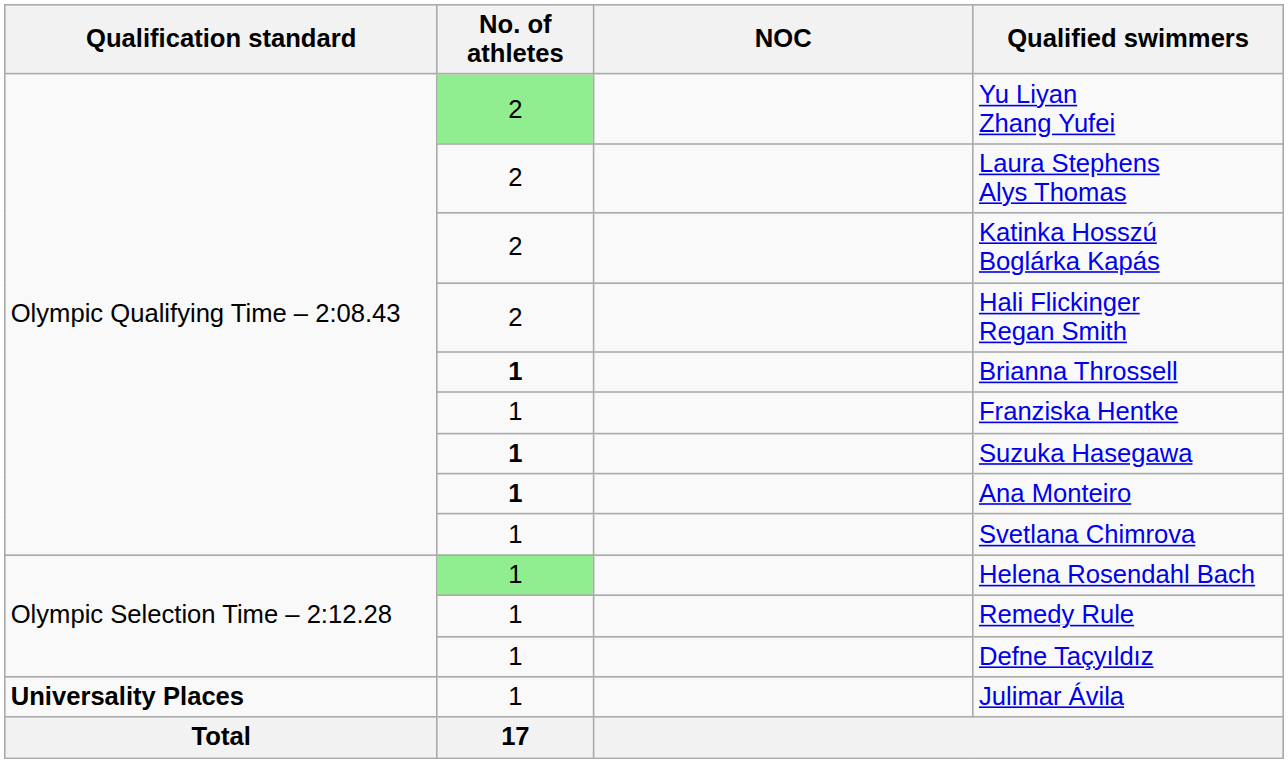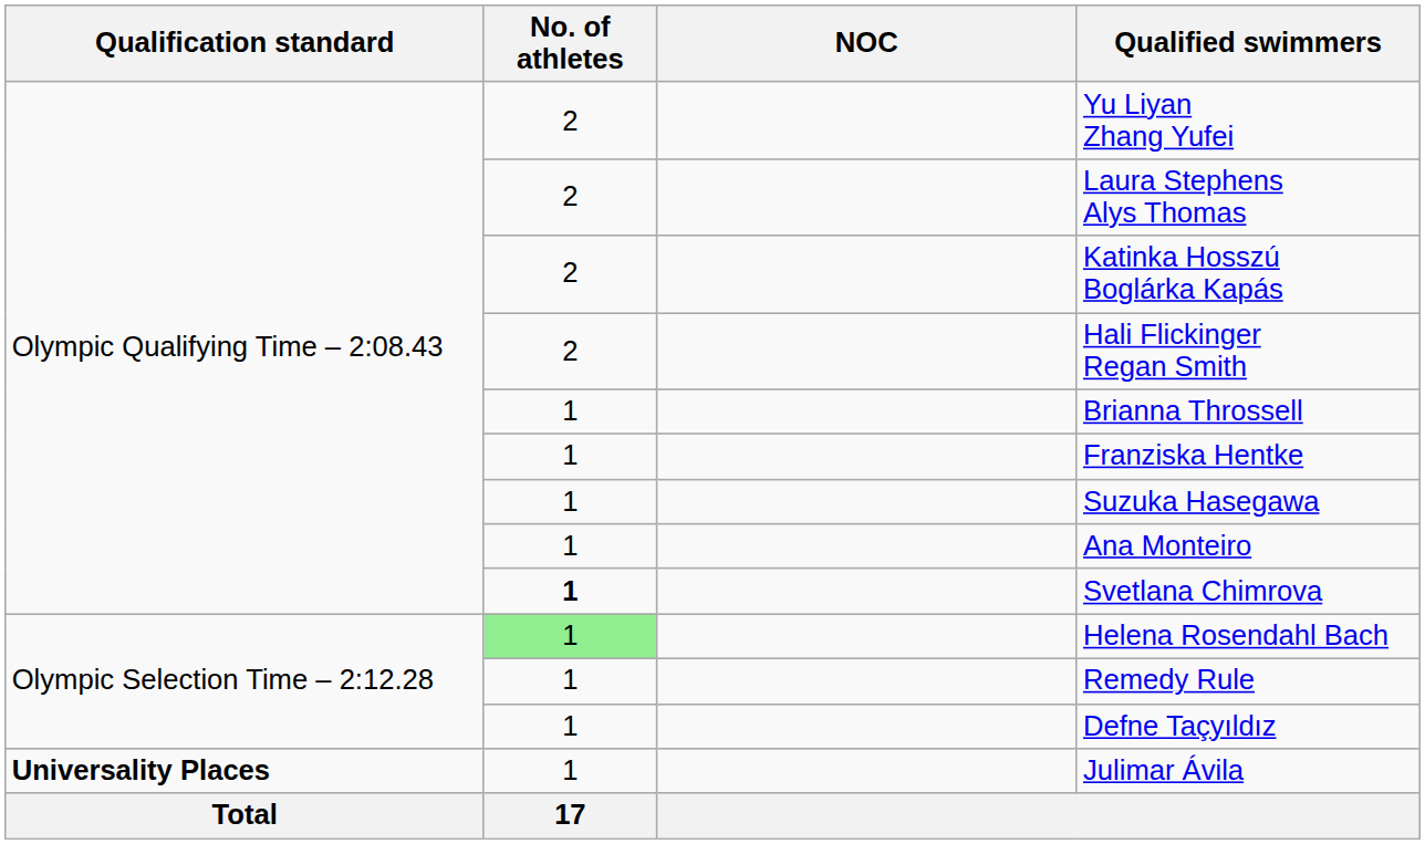Yu Liyan Zhang Yufei | No. of athletes: lightgreen background -> no background
Brianna Throssell | No. of athletes: bold -> normal
Suzuka Hasegawa | No. of athletes: bold -> normal
Ana Monteiro | No. of athletes: bold -> normal
Svetlana Chimrova | No. of athletes: normal -> bold
